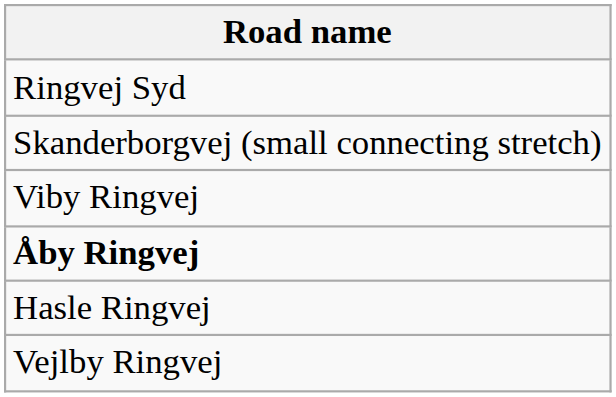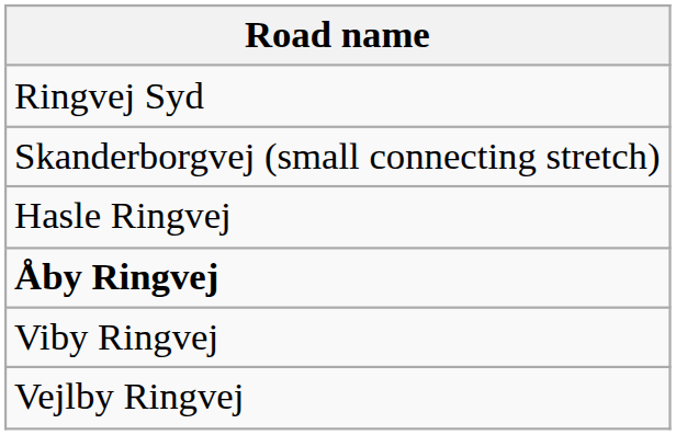row 4 | column 1: Viby Ringvej -> Hasle Ringvej
row 6 | column 1: Hasle Ringvej -> Viby Ringvej
